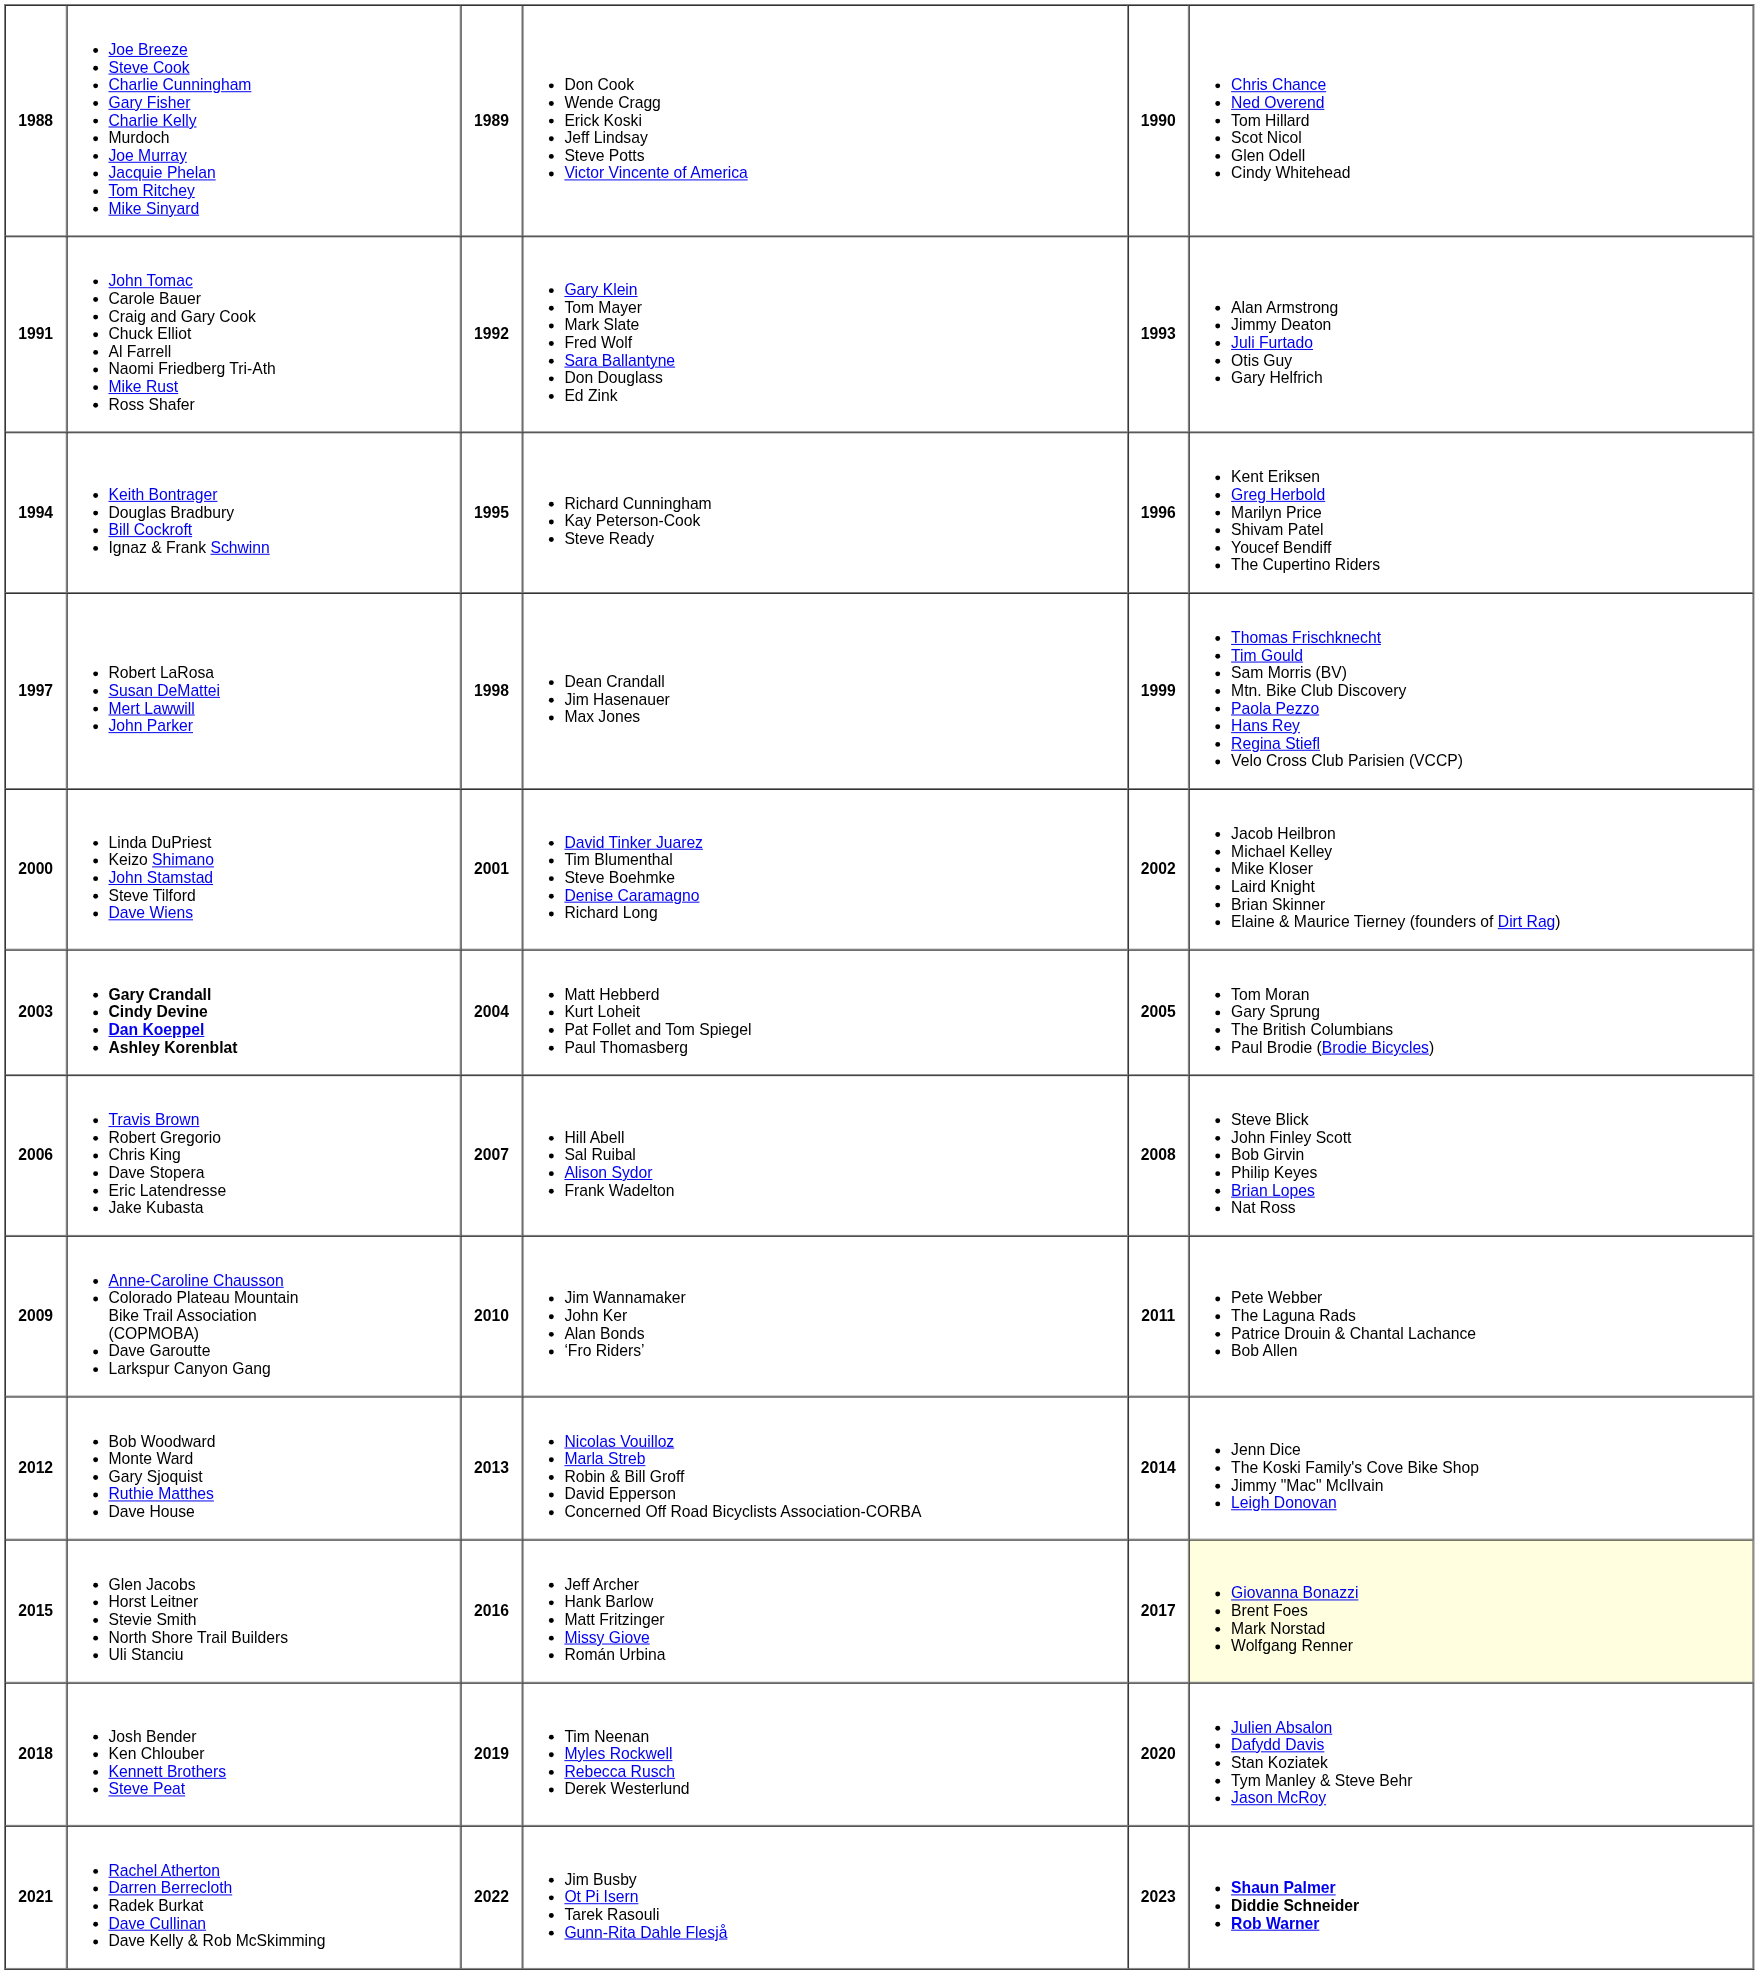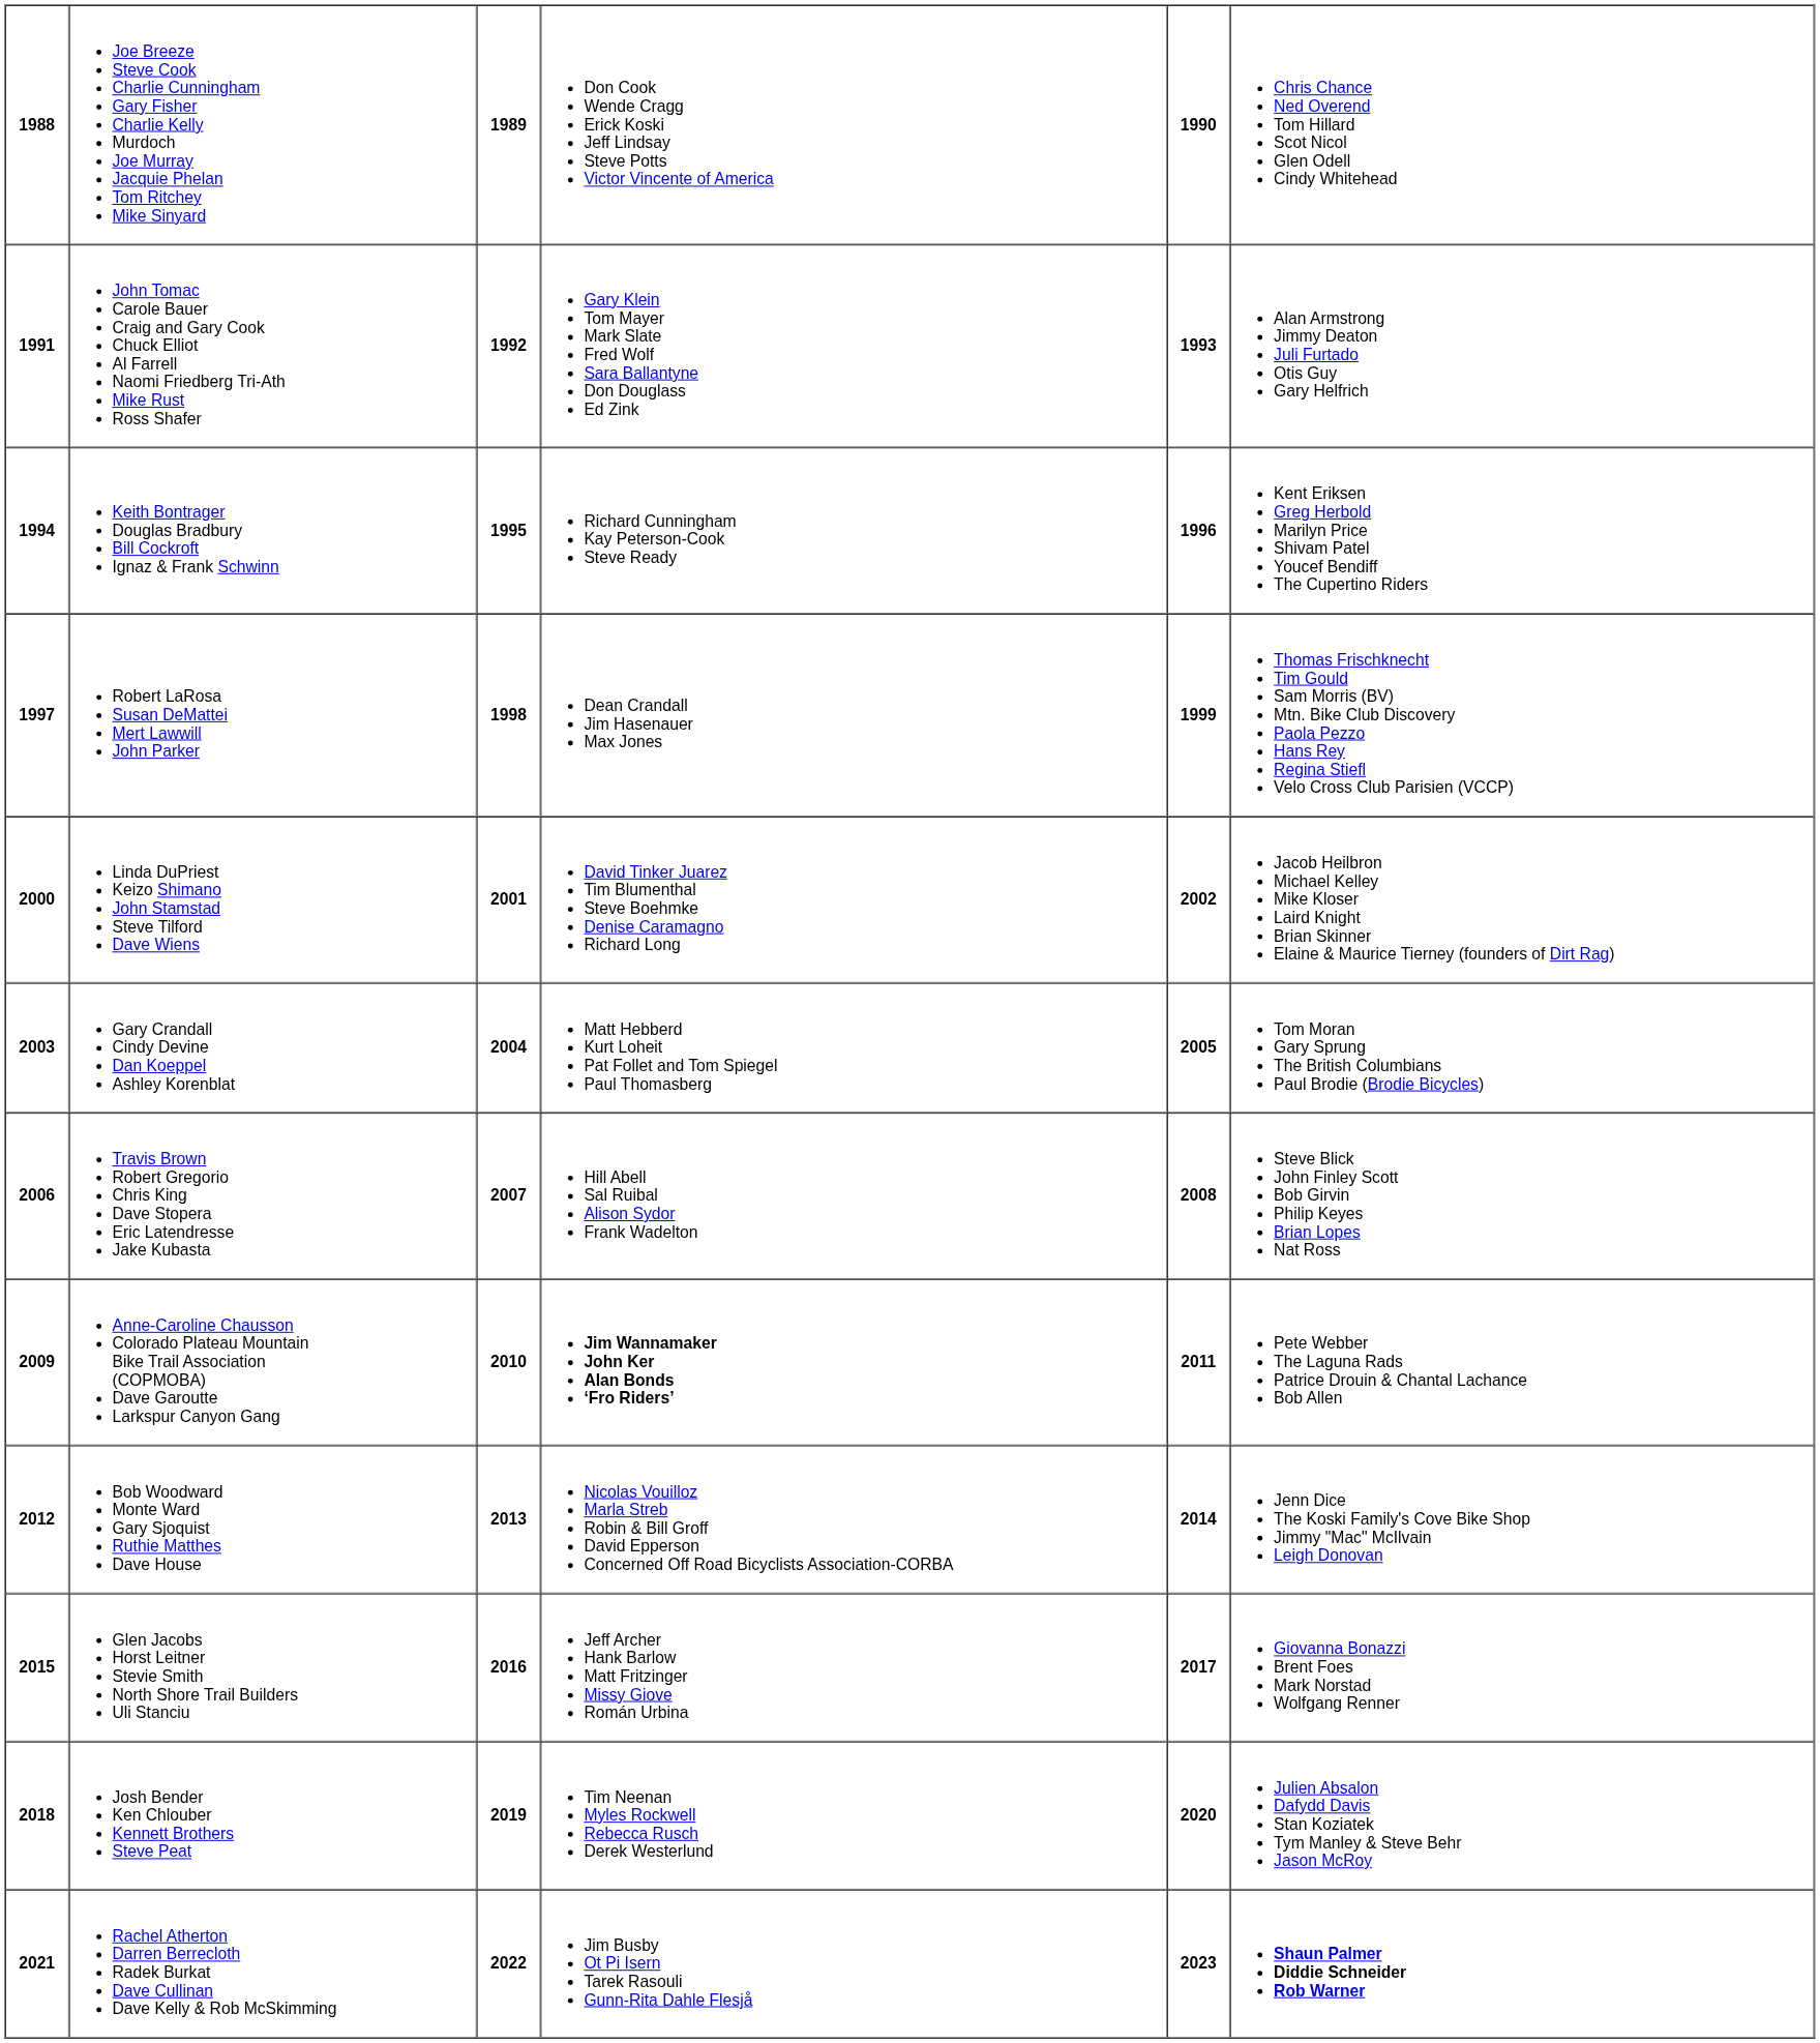2003 | column 2: bold -> normal
2009 | column 4: normal -> bold
2015 | column 6: lightyellow background -> no background
